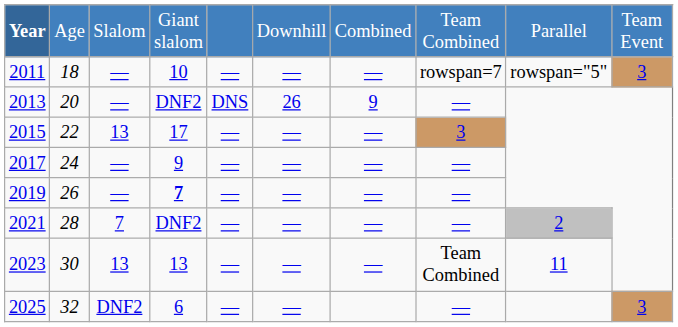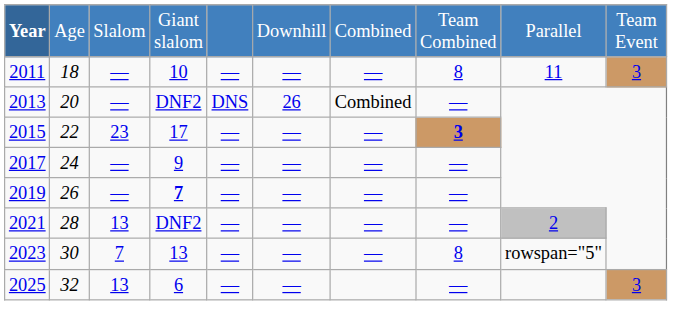2011 | column 8: rowspan=7 -> 8
2011 | column 9: rowspan="5" -> 11
2013 | column 7: 9 -> Combined
2015 | column 3: 13 -> 23
2015 | column 8: normal -> bold
2021 | column 3: 7 -> 13
2023 | column 3: 13 -> 7
2023 | column 8: Team Combined -> 8
2023 | column 9: 11 -> rowspan="5"
2025 | column 3: DNF2 -> 13
